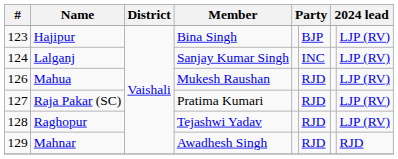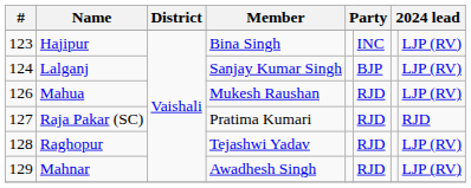Hajipur | column 6: BJP -> INC
Lalganj | column 6: INC -> BJP
Raja Pakar (SC) | column 8: LJP (RV) -> RJD
Mahnar | column 8: RJD -> LJP (RV)
